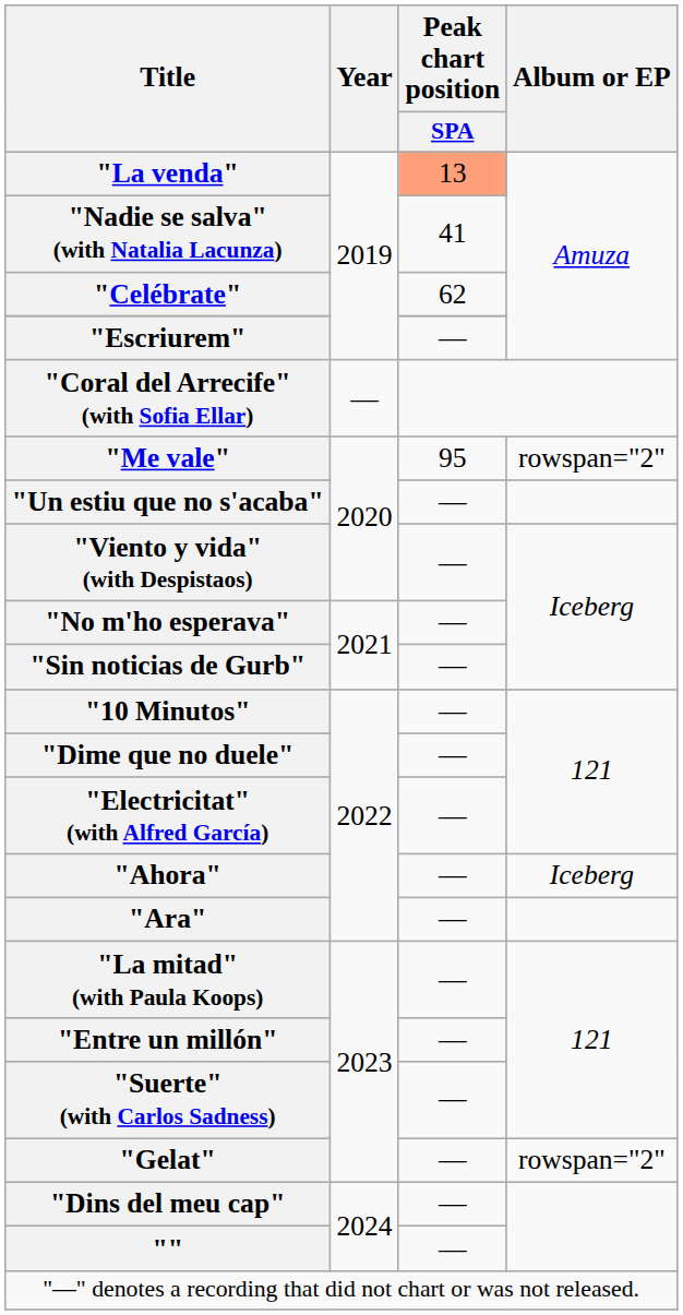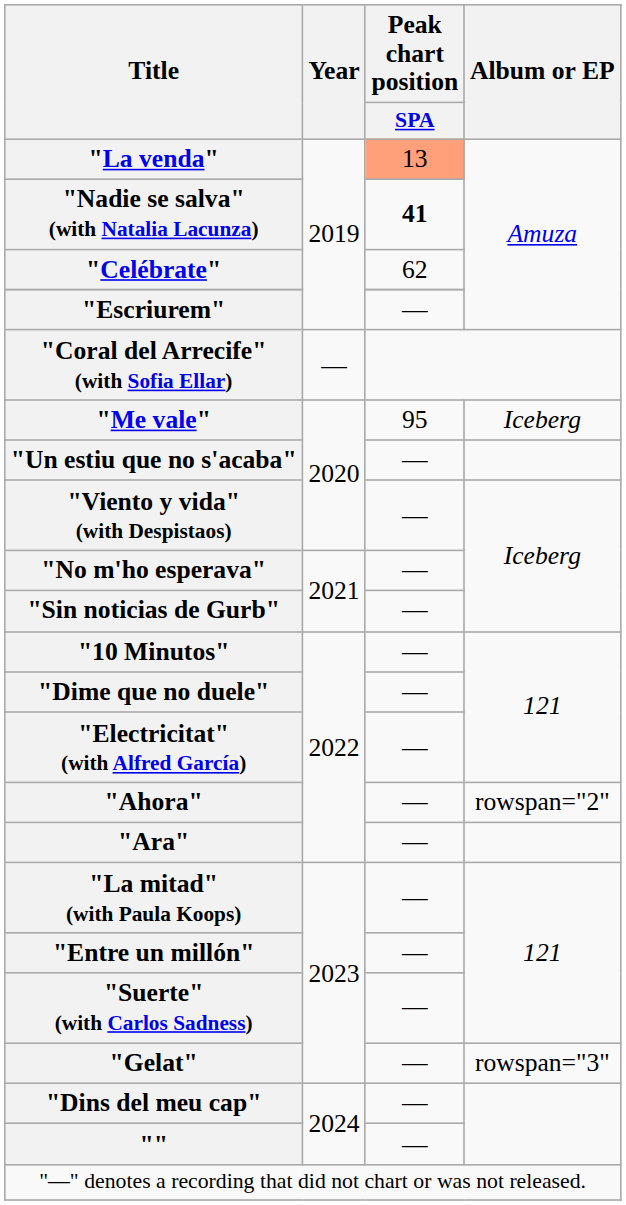"Nadie se salva" (with Natalia Lacunza) | Peak chart position / SPA: normal -> bold
"Me vale" | Album or EP: rowspan="2" -> Iceberg
"Ahora" | Album or EP: Iceberg -> rowspan="2"
"Gelat" | Album or EP: rowspan="2" -> rowspan="3"
